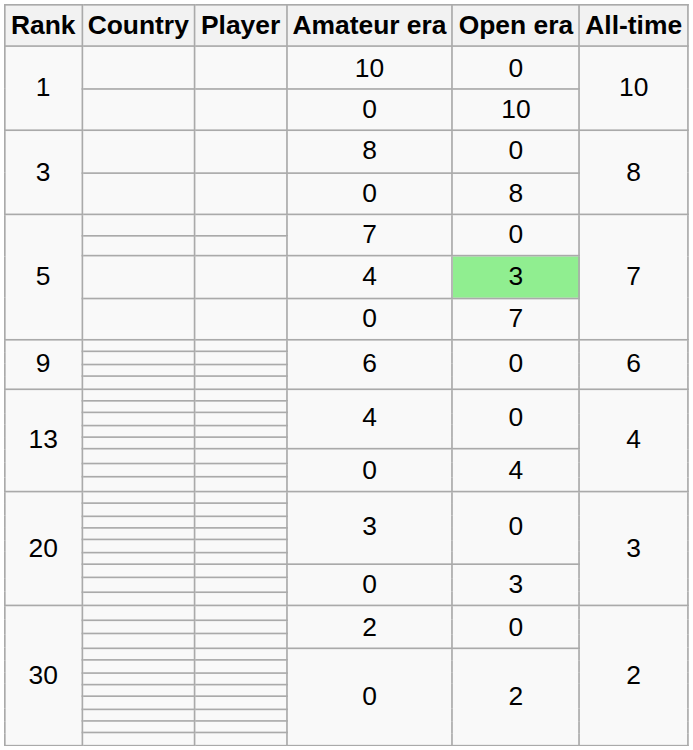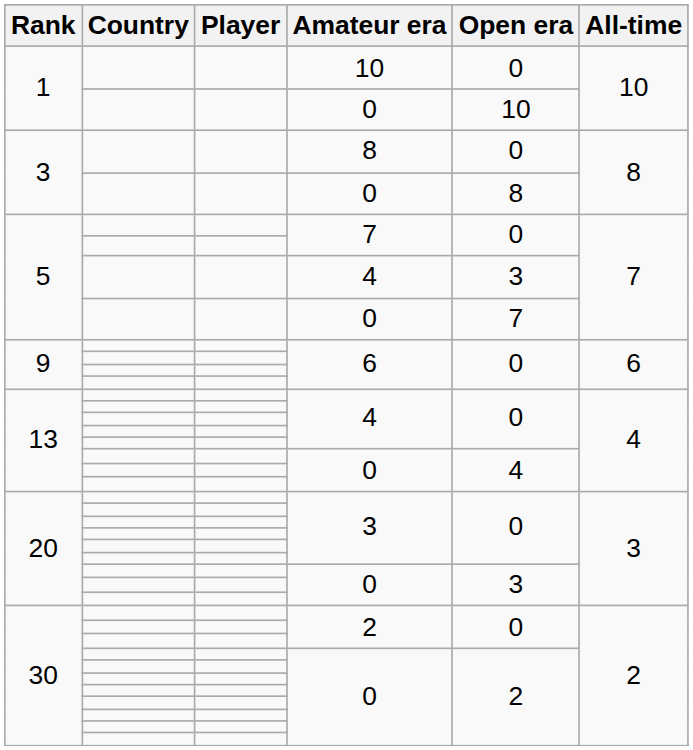5 / 4 | Open era: lightgreen background -> no background
